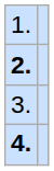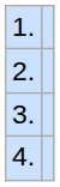2. | column 1: bold -> normal
4. | column 1: bold -> normal
